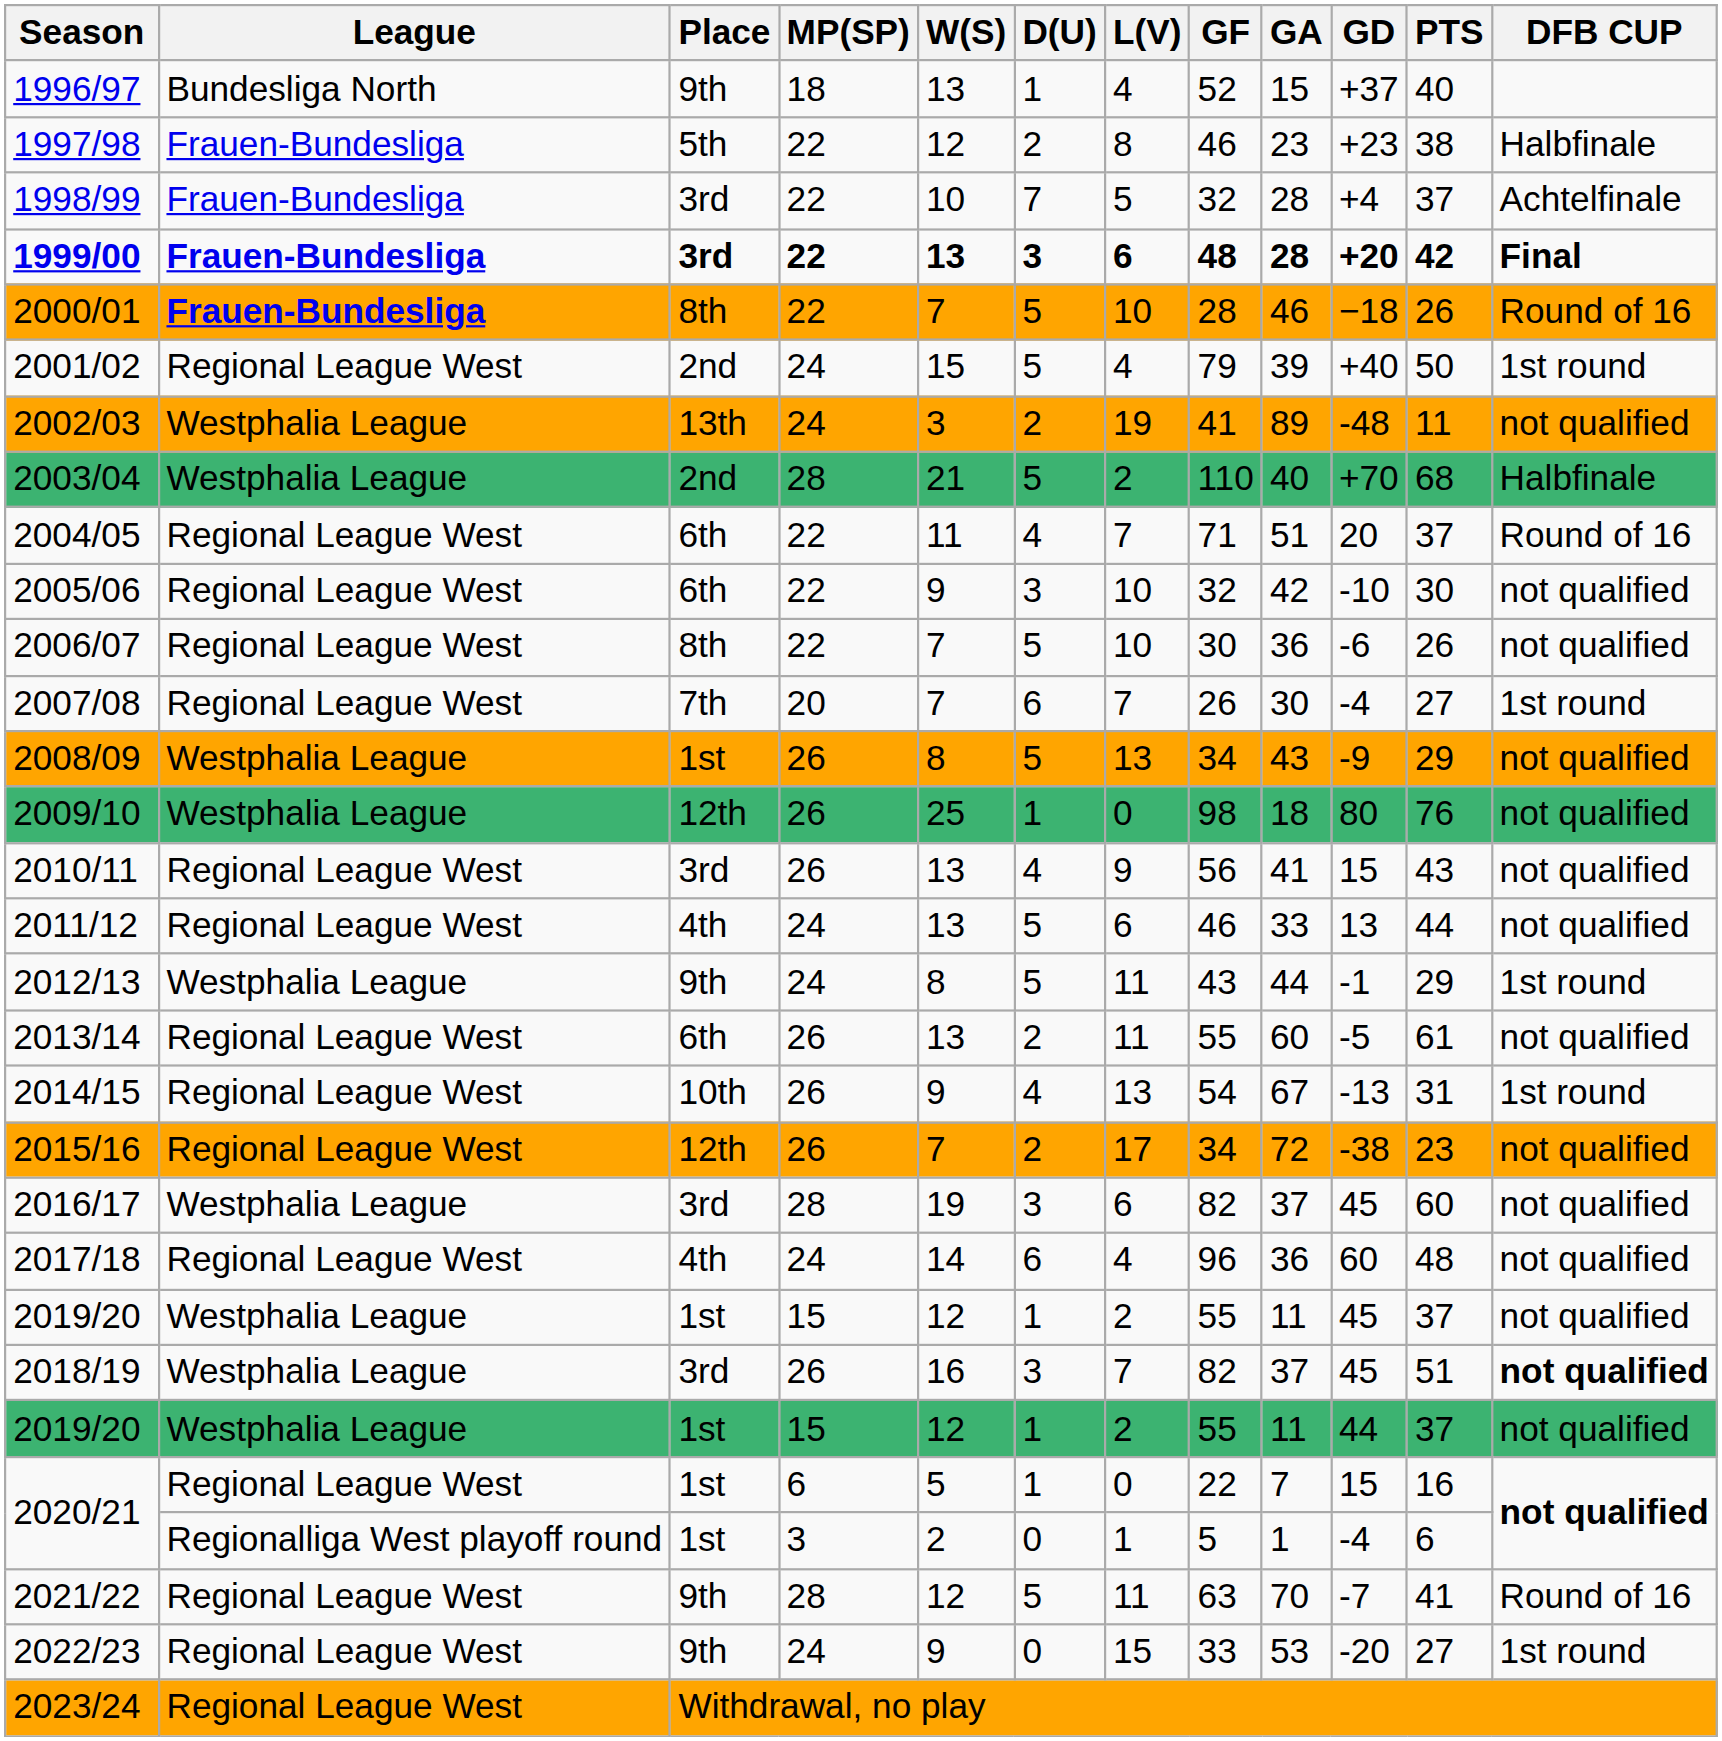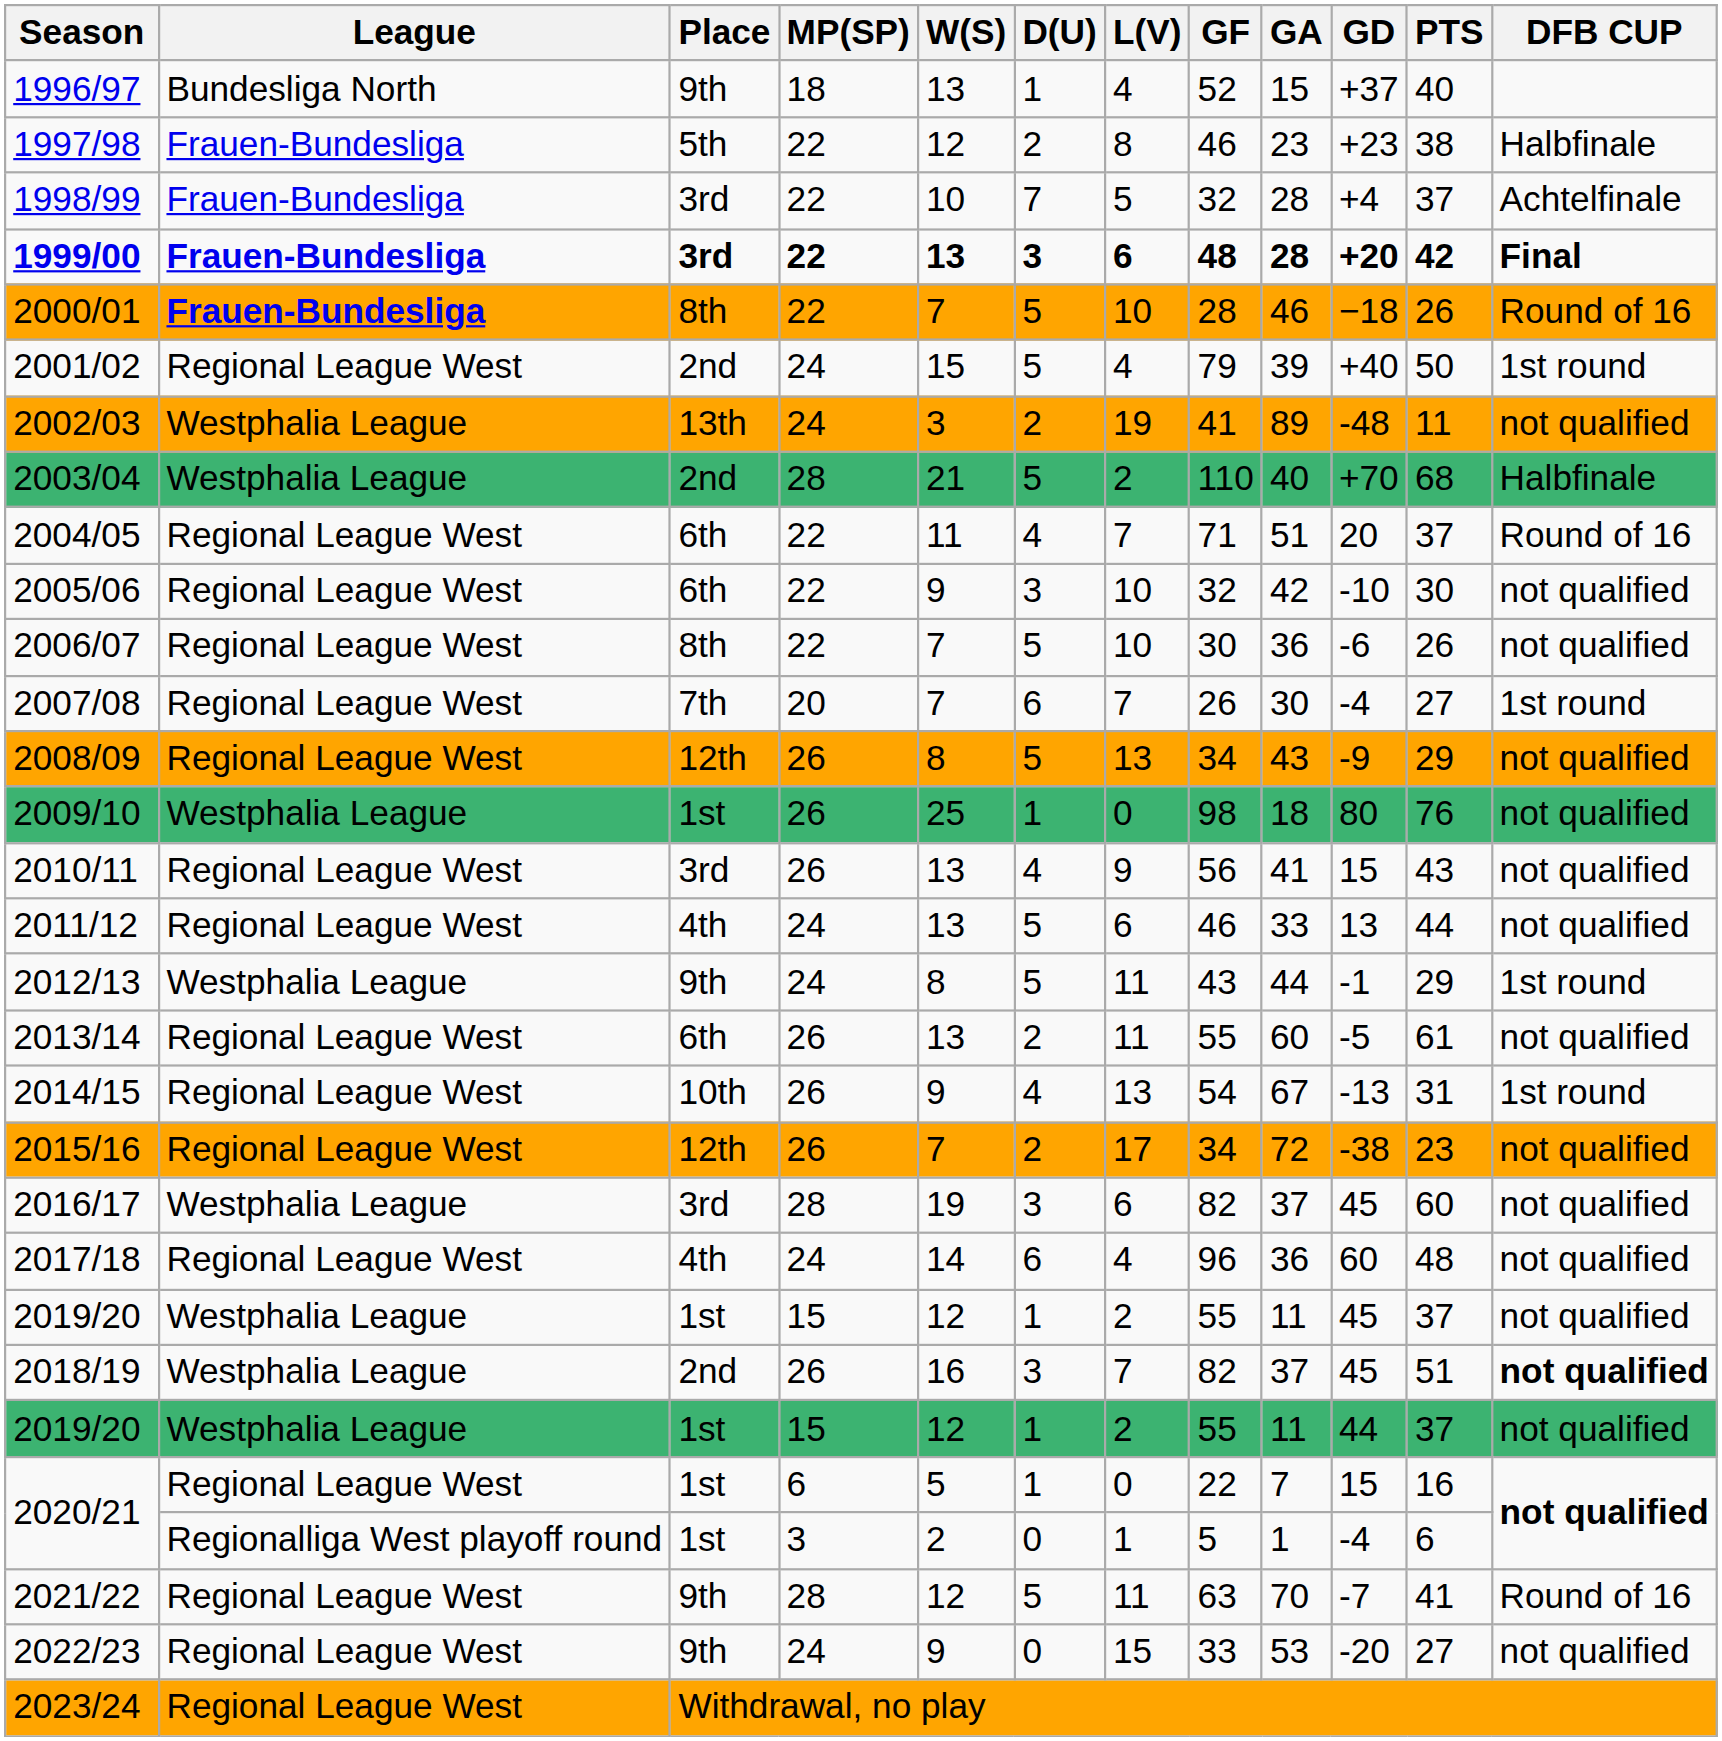2008/09 | League: Westphalia League -> Regional League West
2008/09 | Place: 1st -> 12th
2009/10 | Place: 12th -> 1st
2018/19 | Place: 3rd -> 2nd
2022/23 | DFB CUP: 1st round -> not qualified
